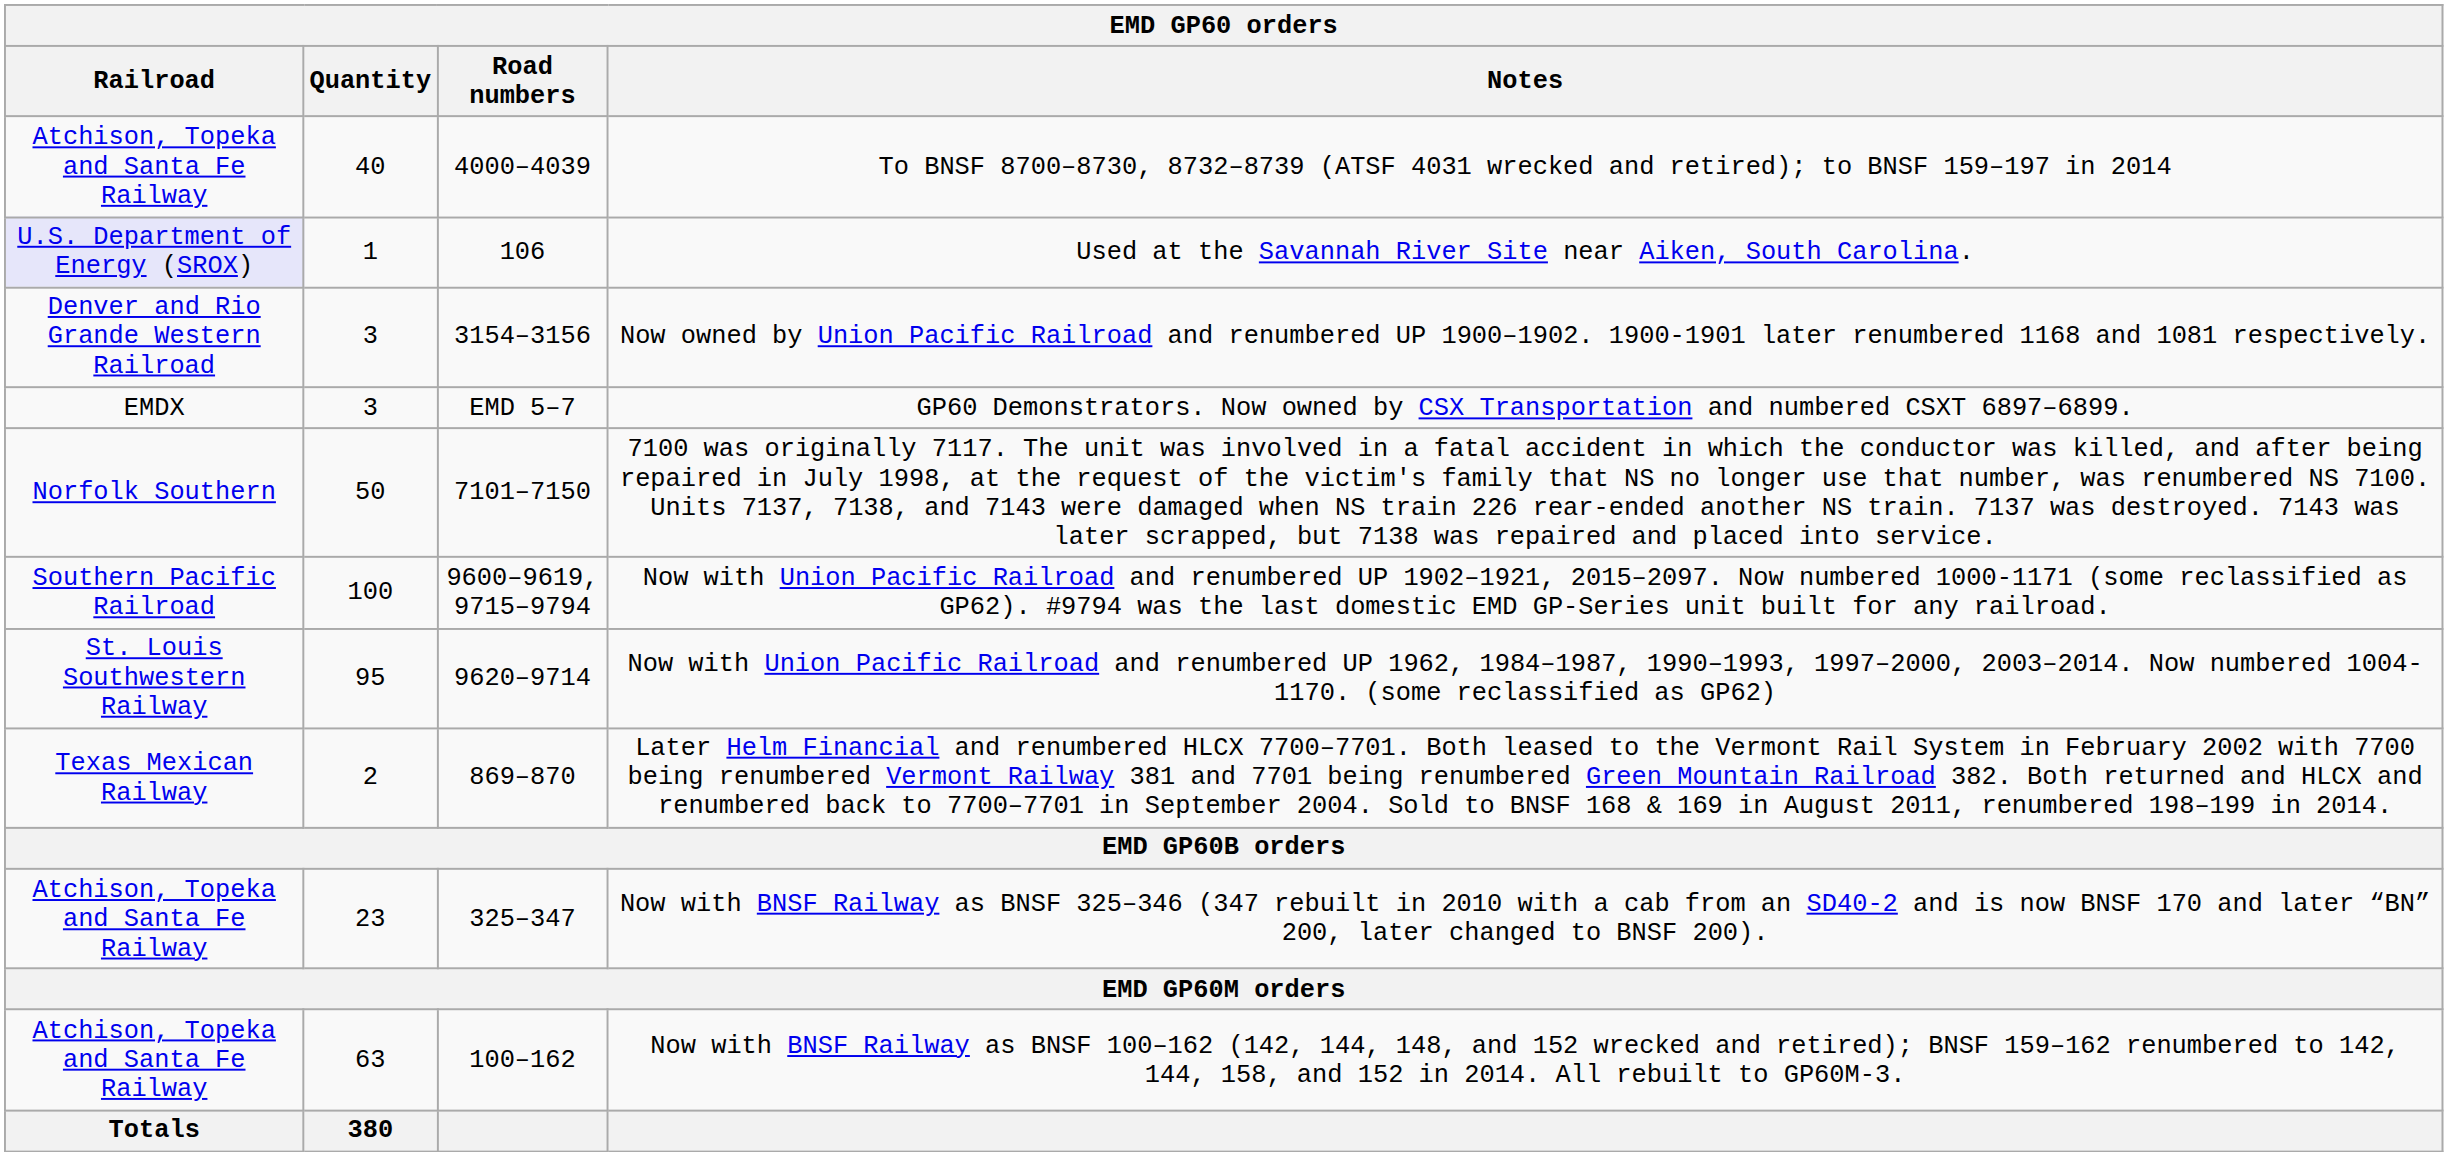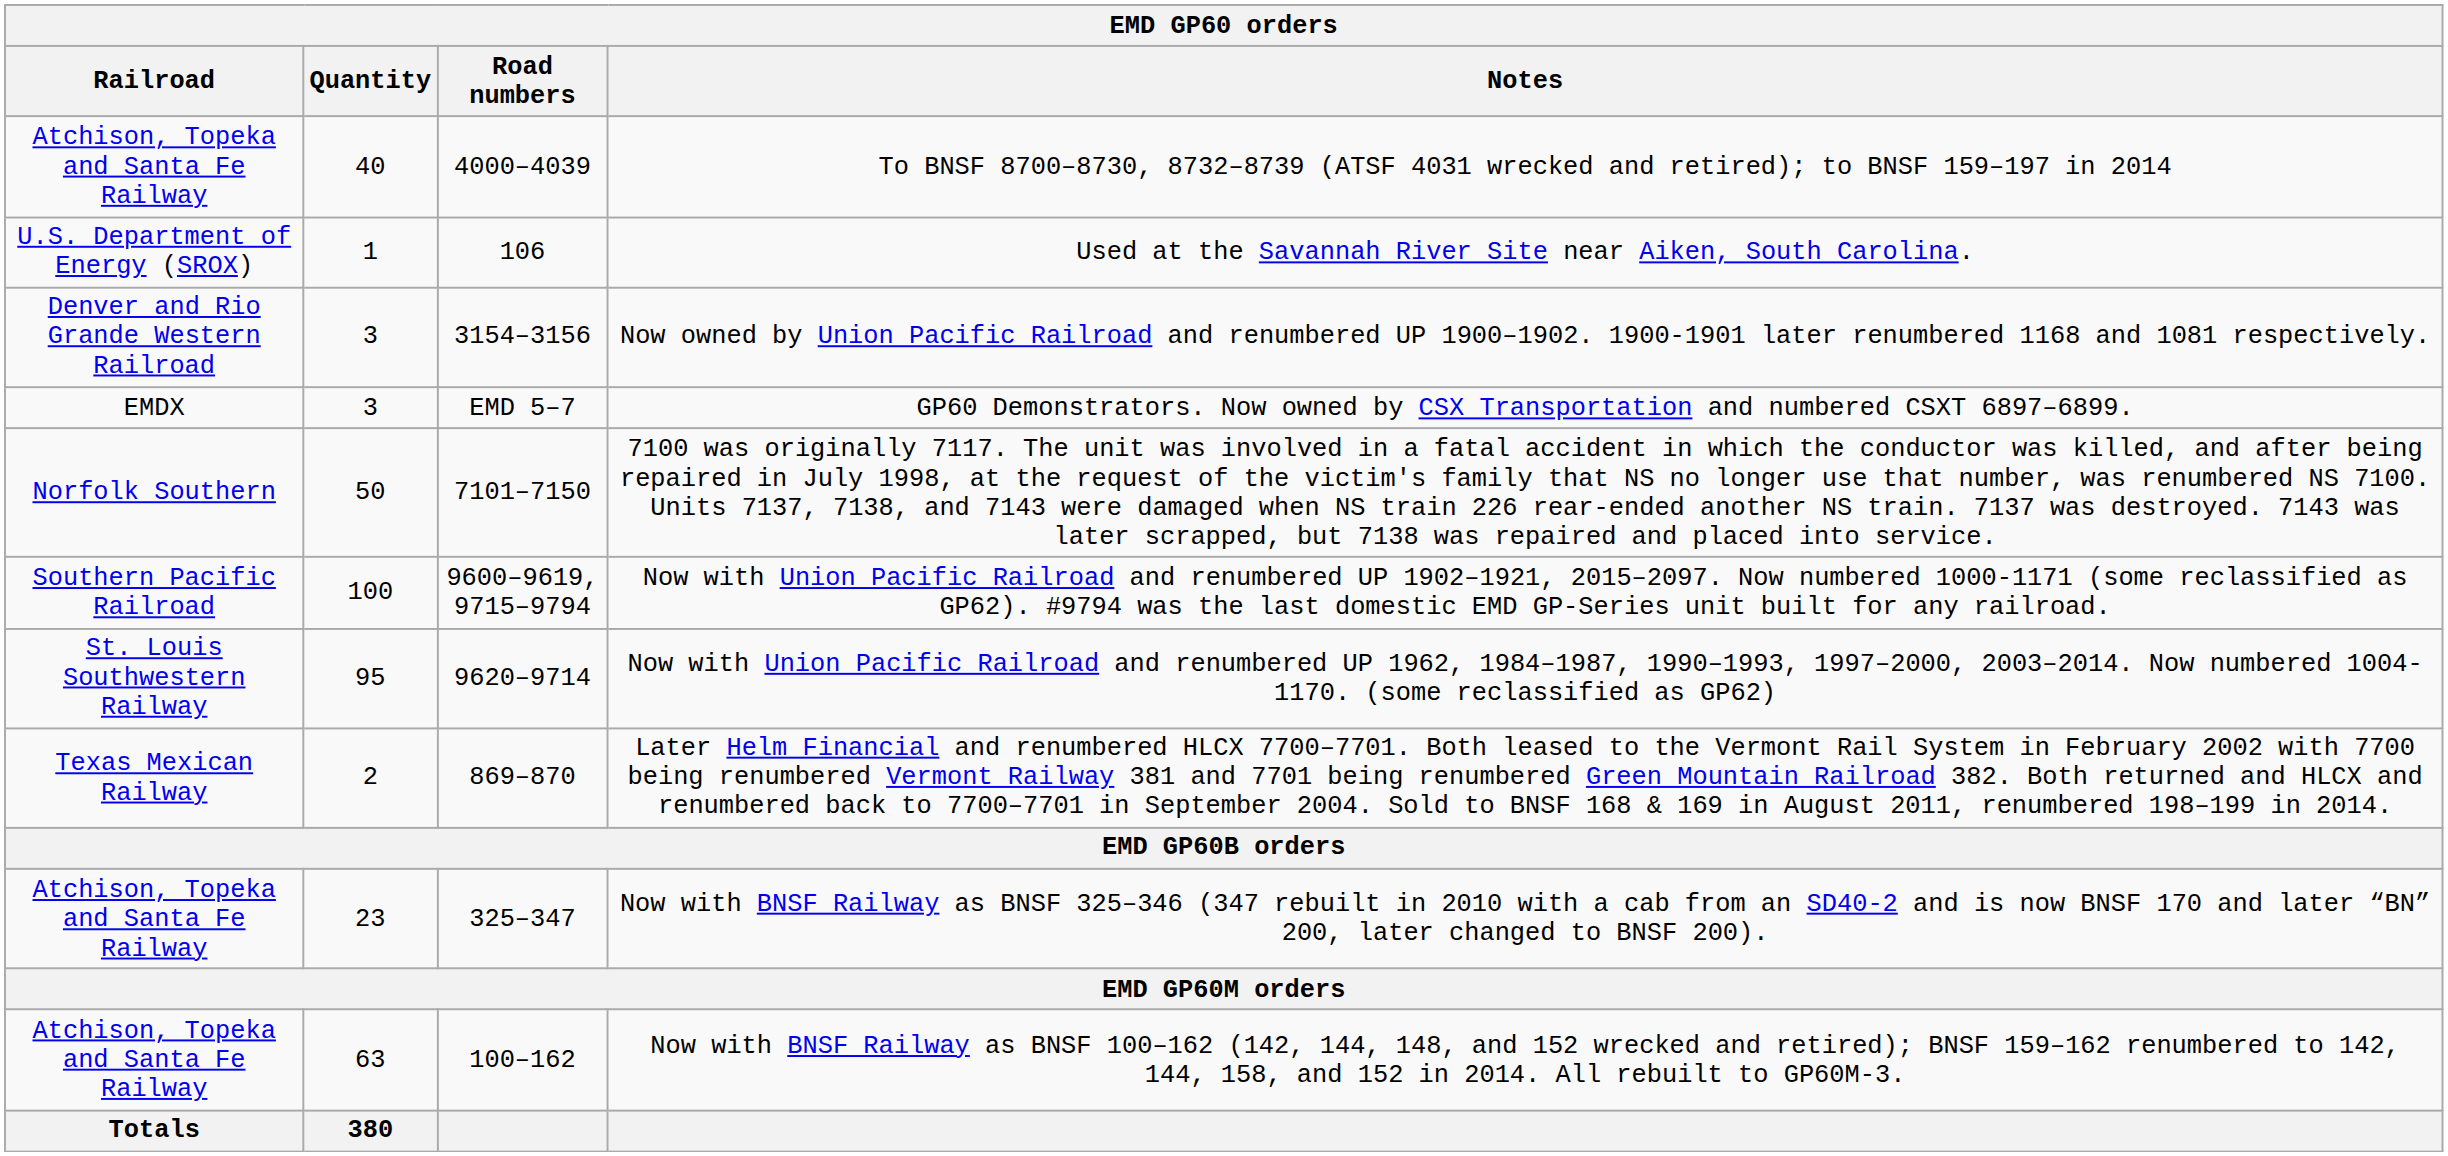Used at the Savannah River Site near Aiken, South Carolina. | Railroad: lavender background -> no background
